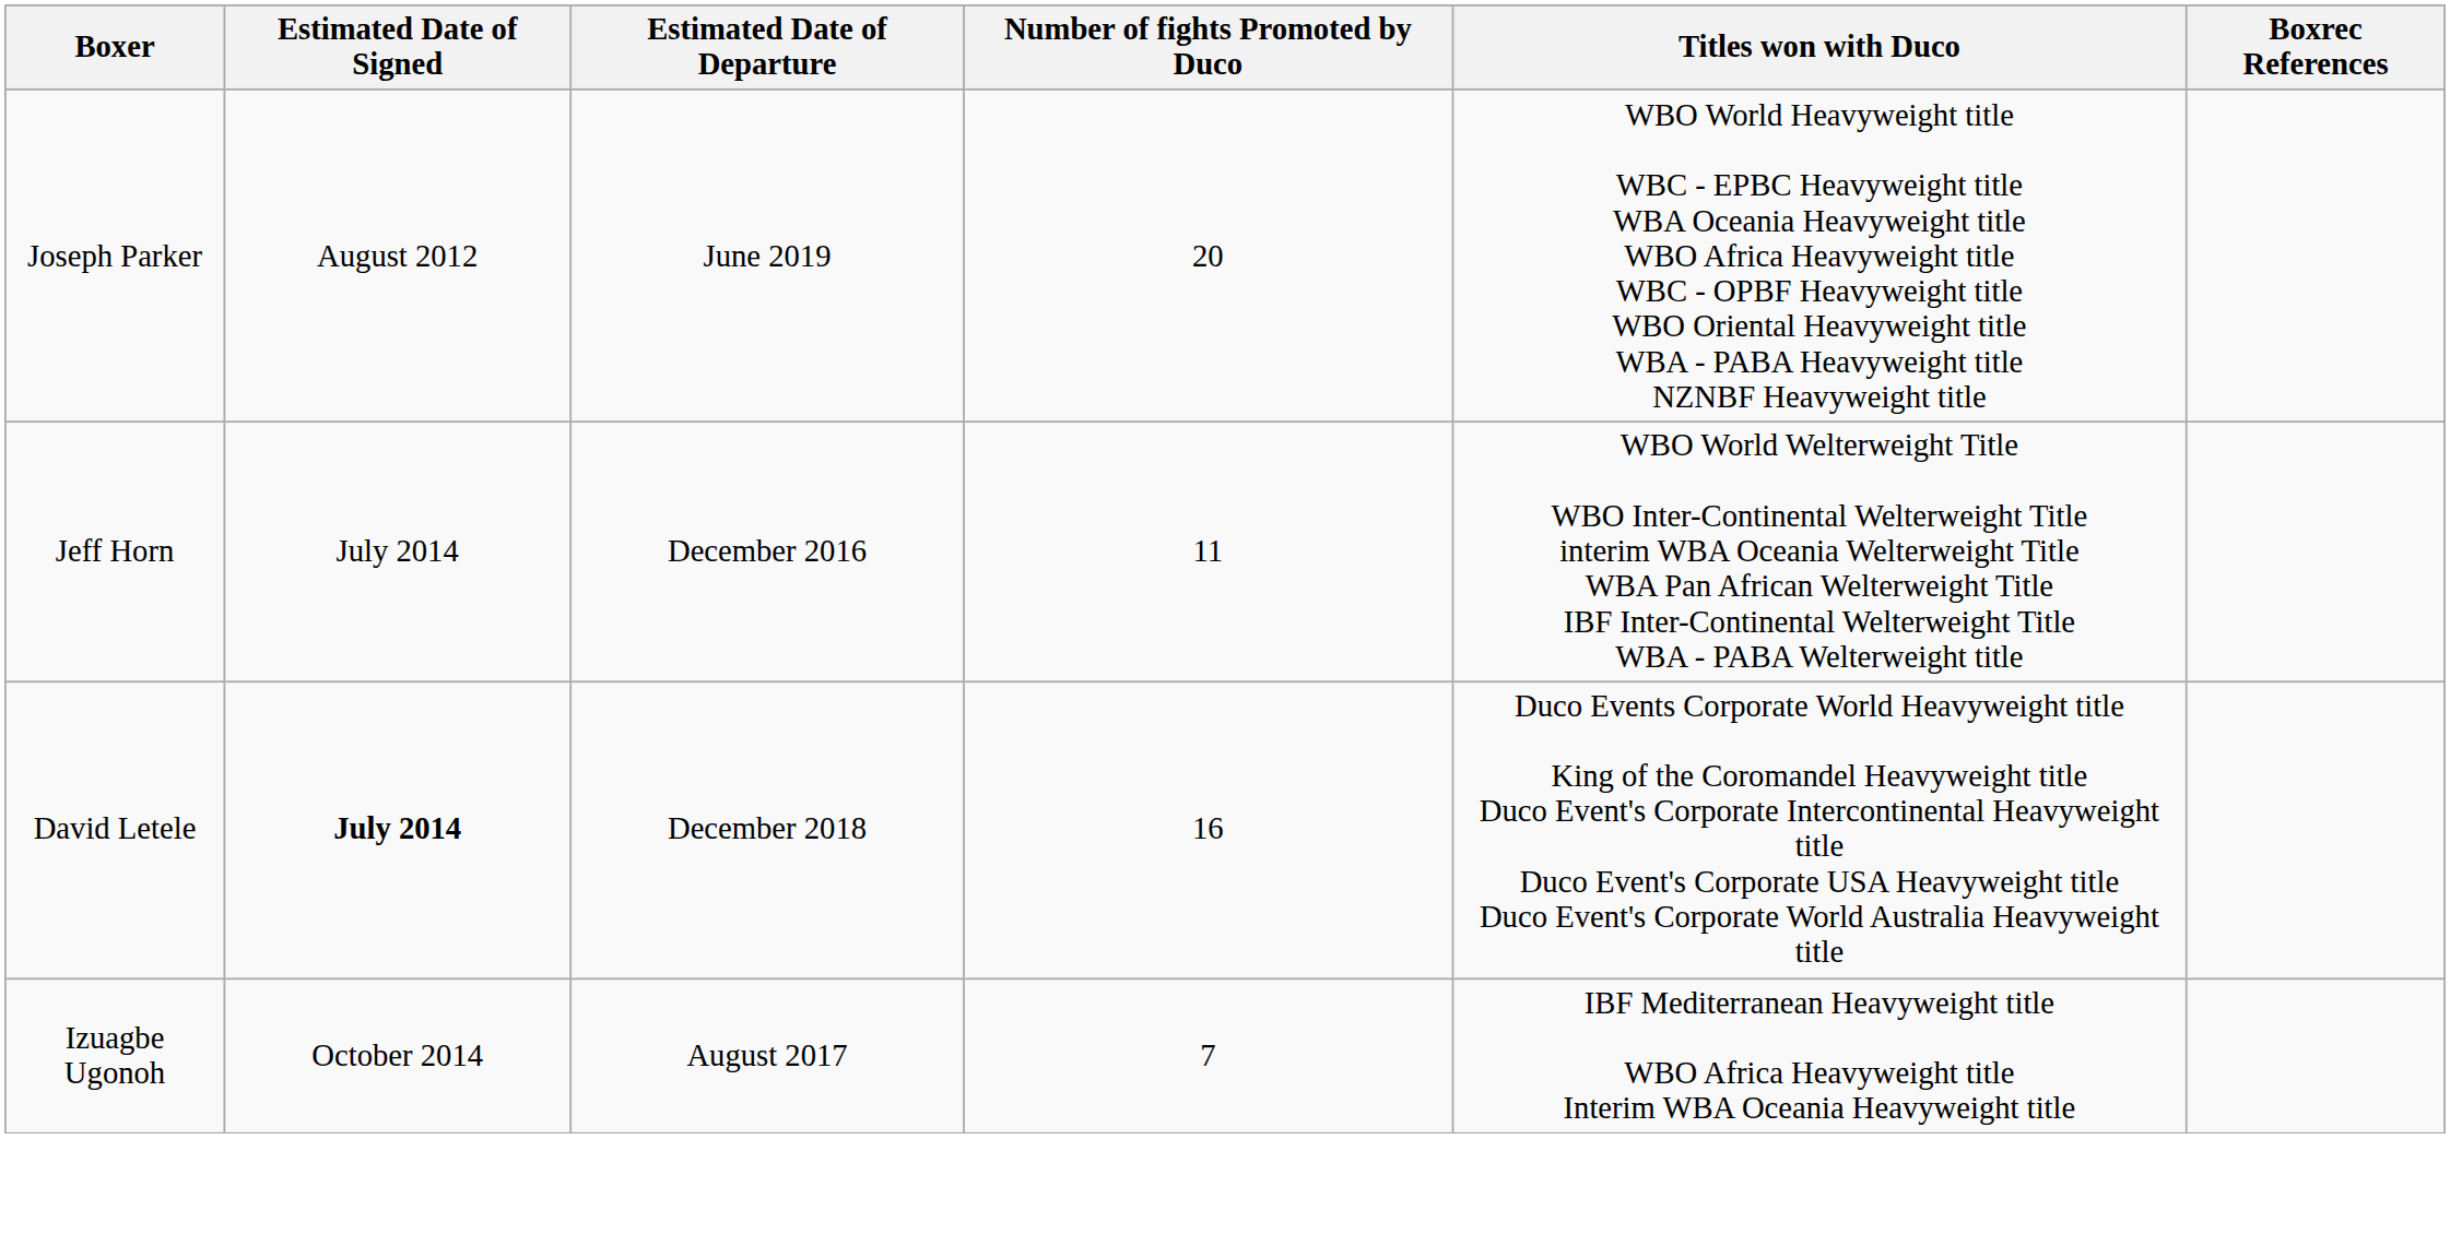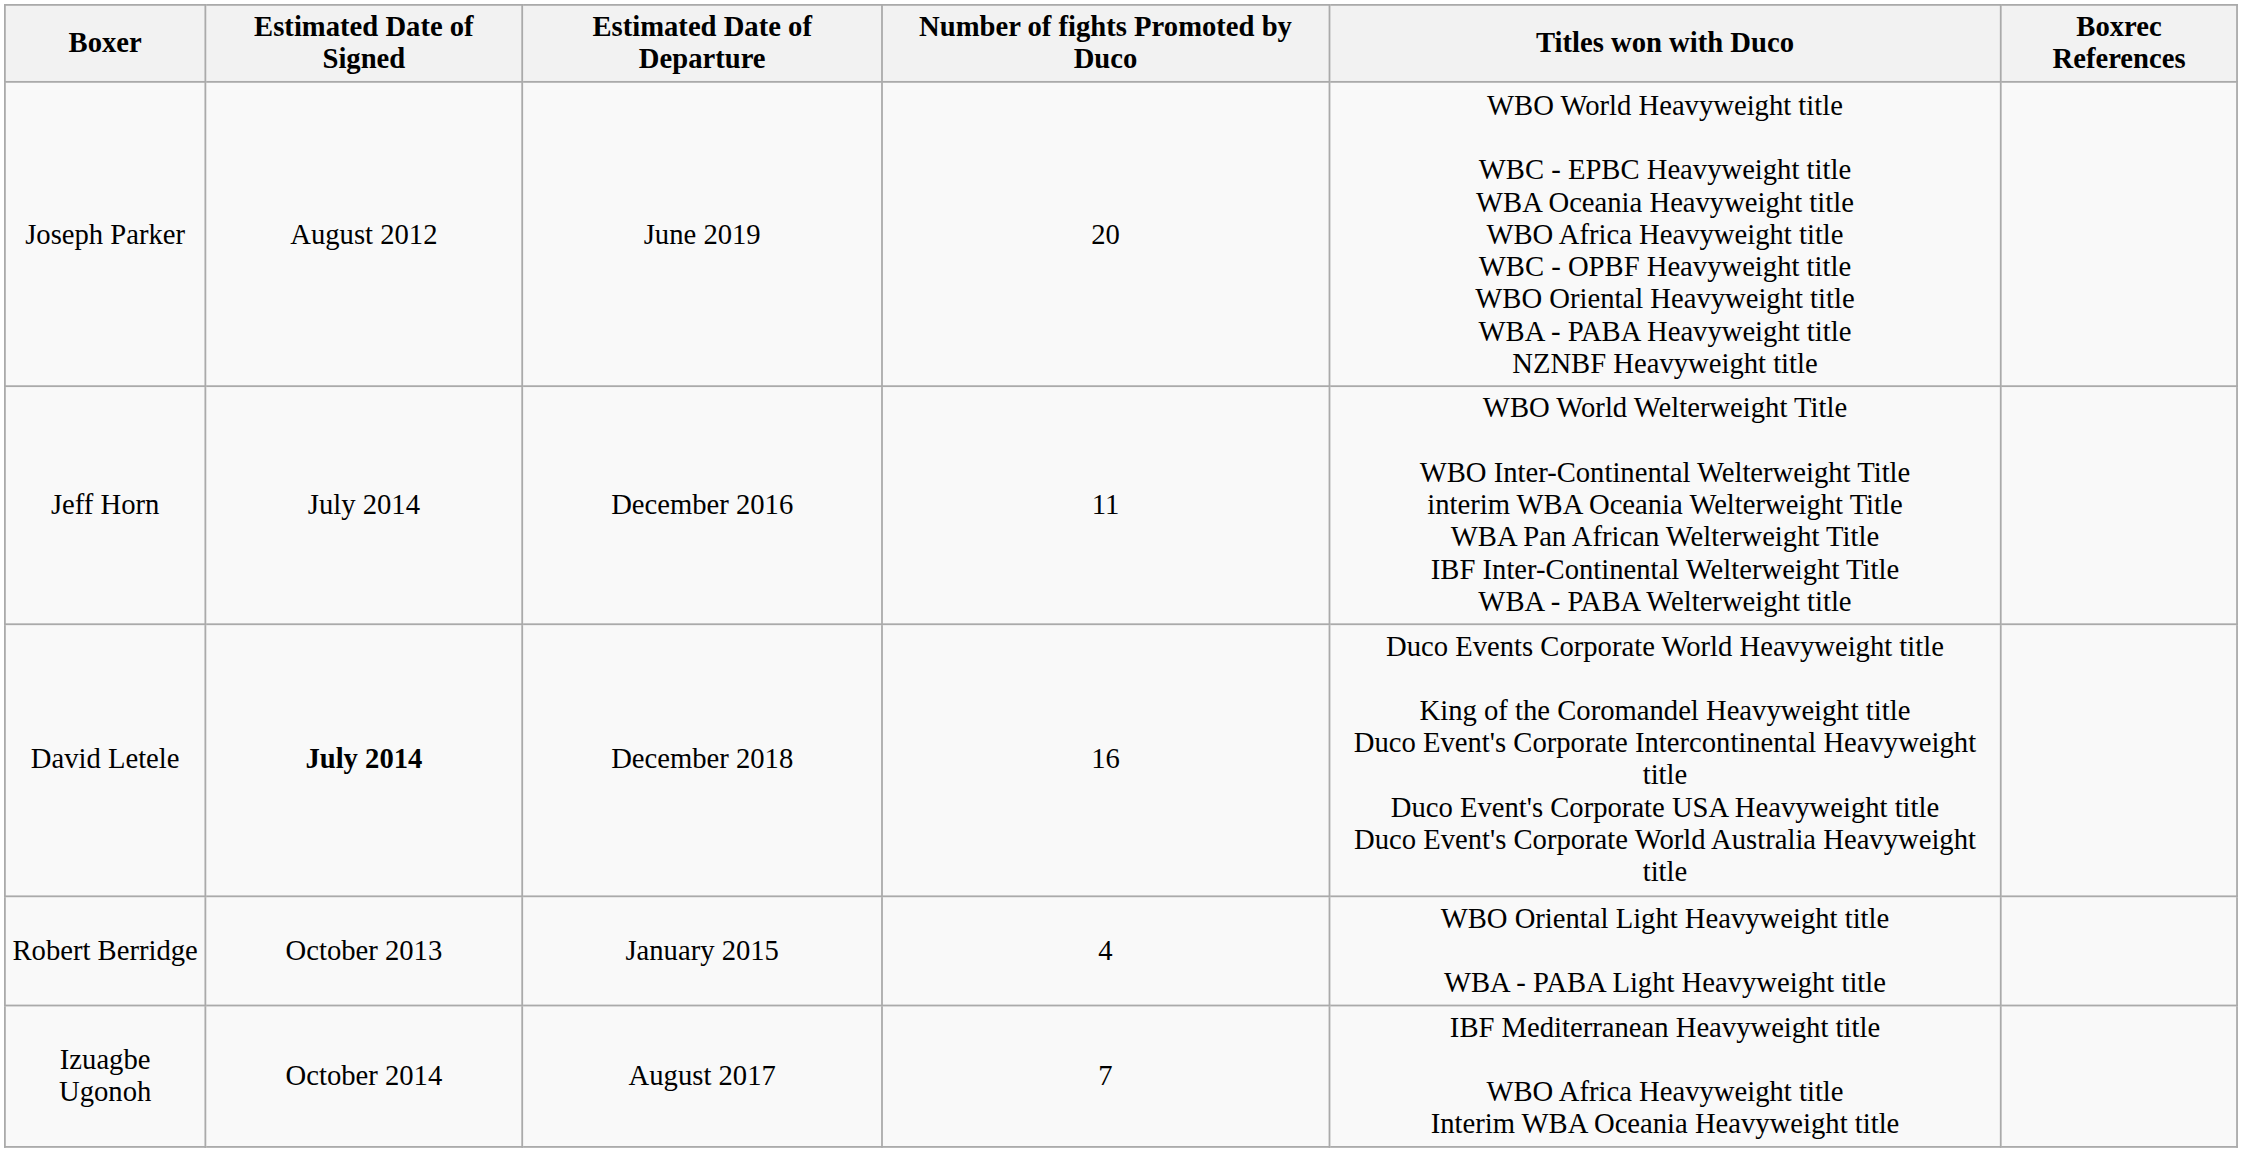+ row: Robert Berridge | October 2013 | January 2015 | 4 | WBO Oriental Light Heavyweight title WBA - PABA Light Heavyweight title
